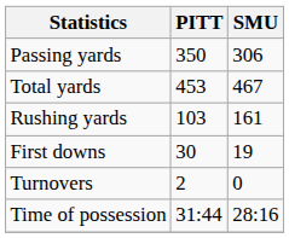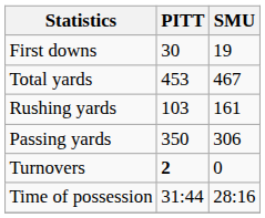rows swapped: First downs <-> Passing yards
Turnovers | PITT: normal -> bold
